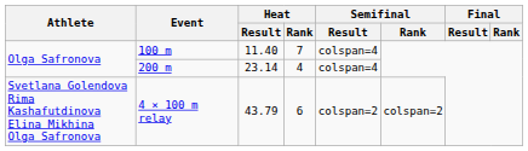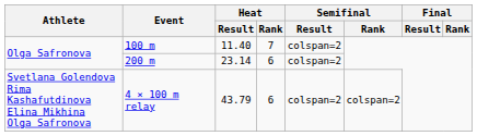100 m | Semifinal / Result: colspan=4 -> colspan=2
200 m | Heat / Rank: 4 -> 6
200 m | Semifinal / Result: colspan=4 -> colspan=2
